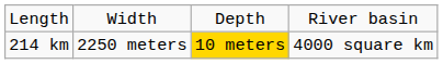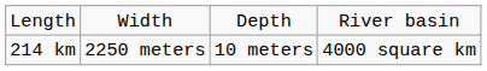214 km | column 3: gold background -> no background
